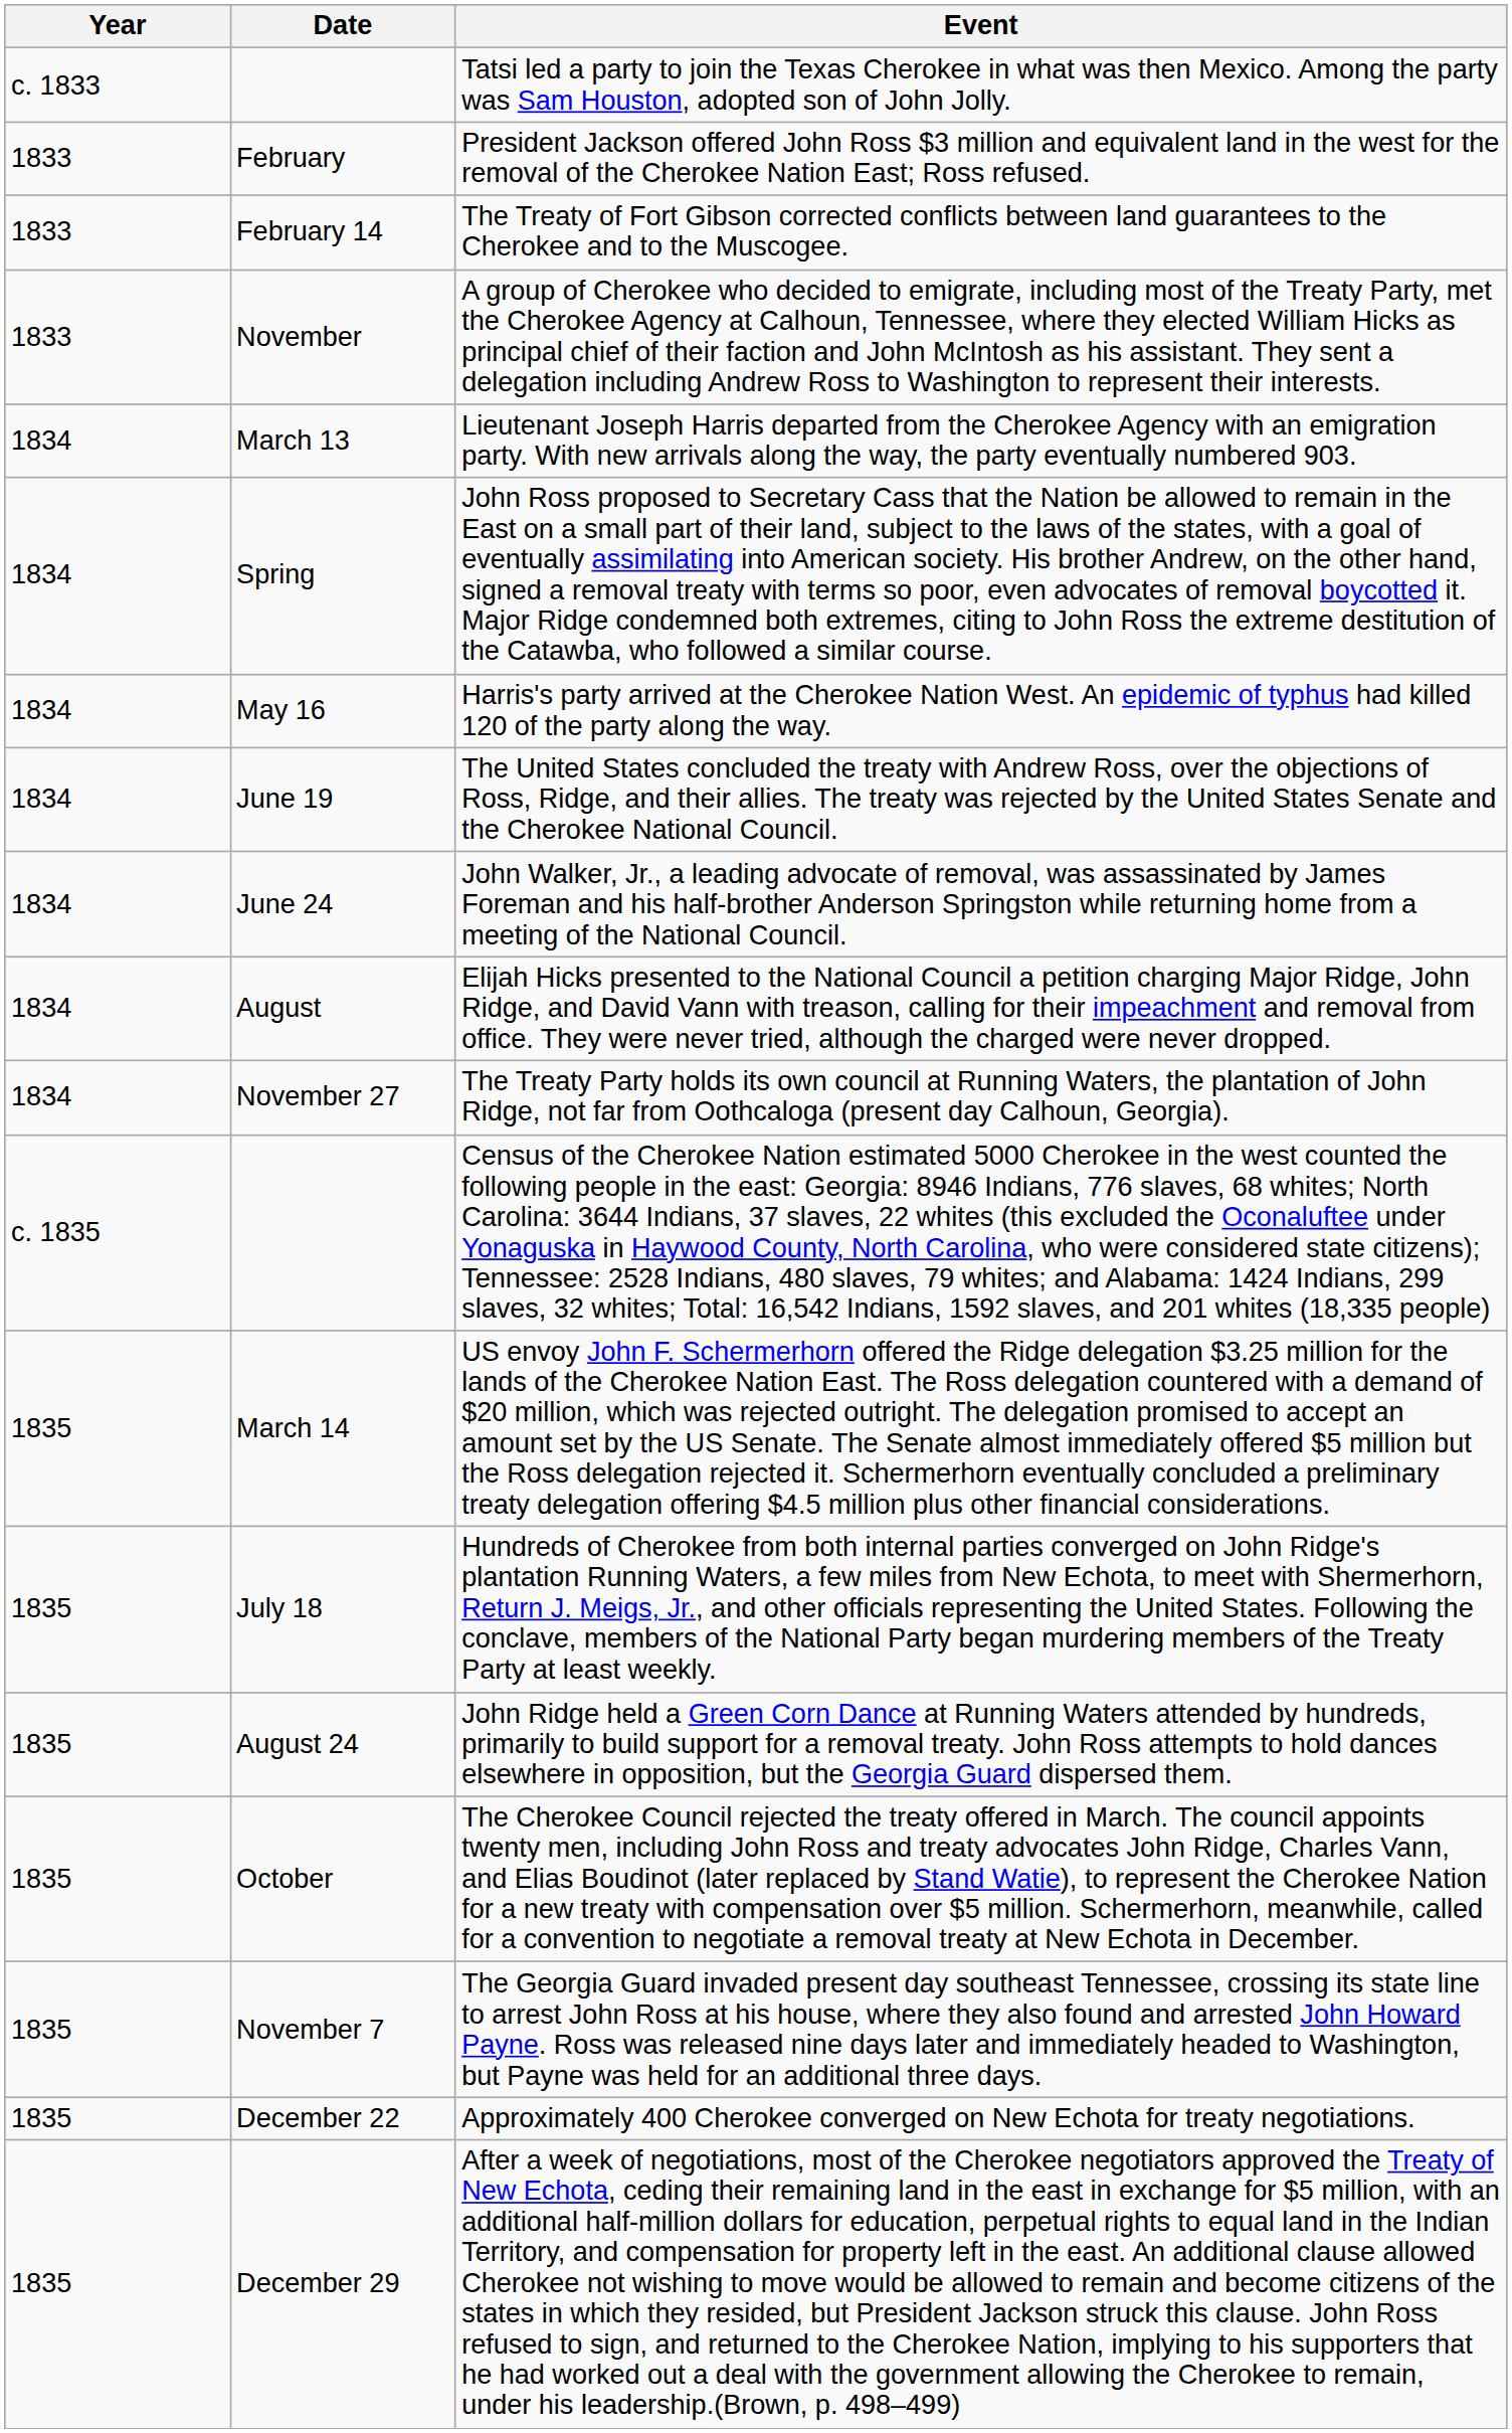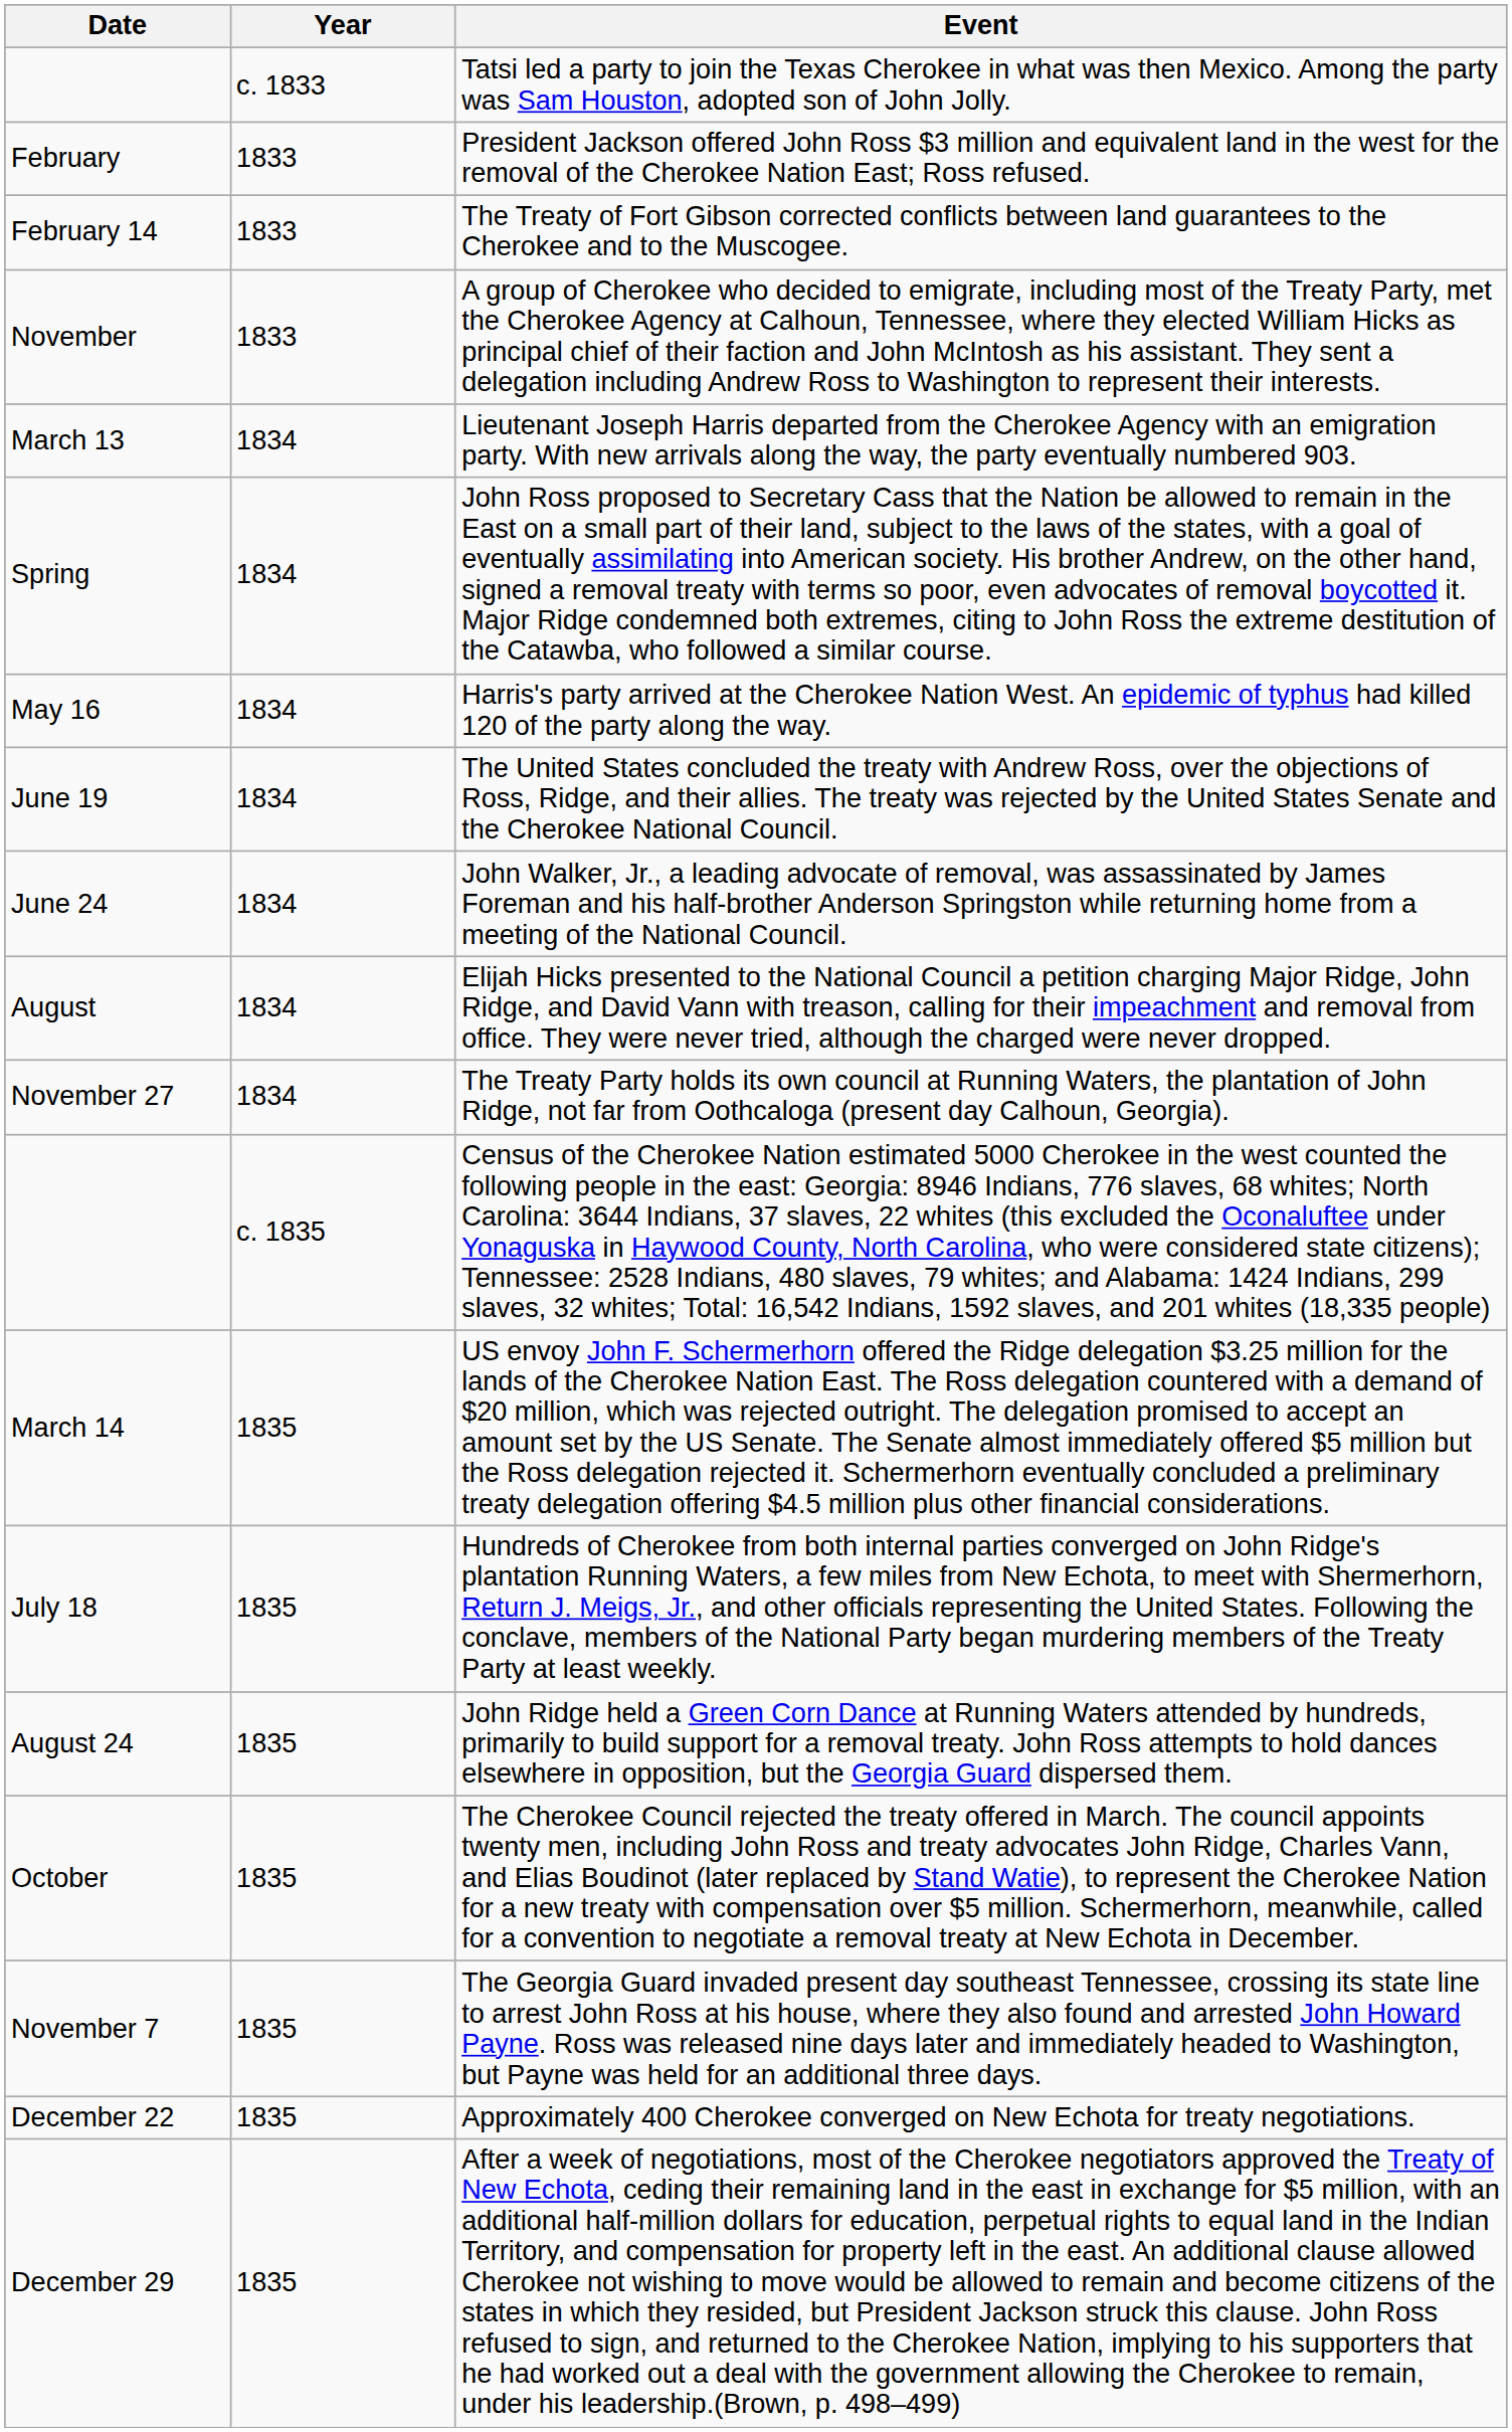columns swapped: Year <-> Date
